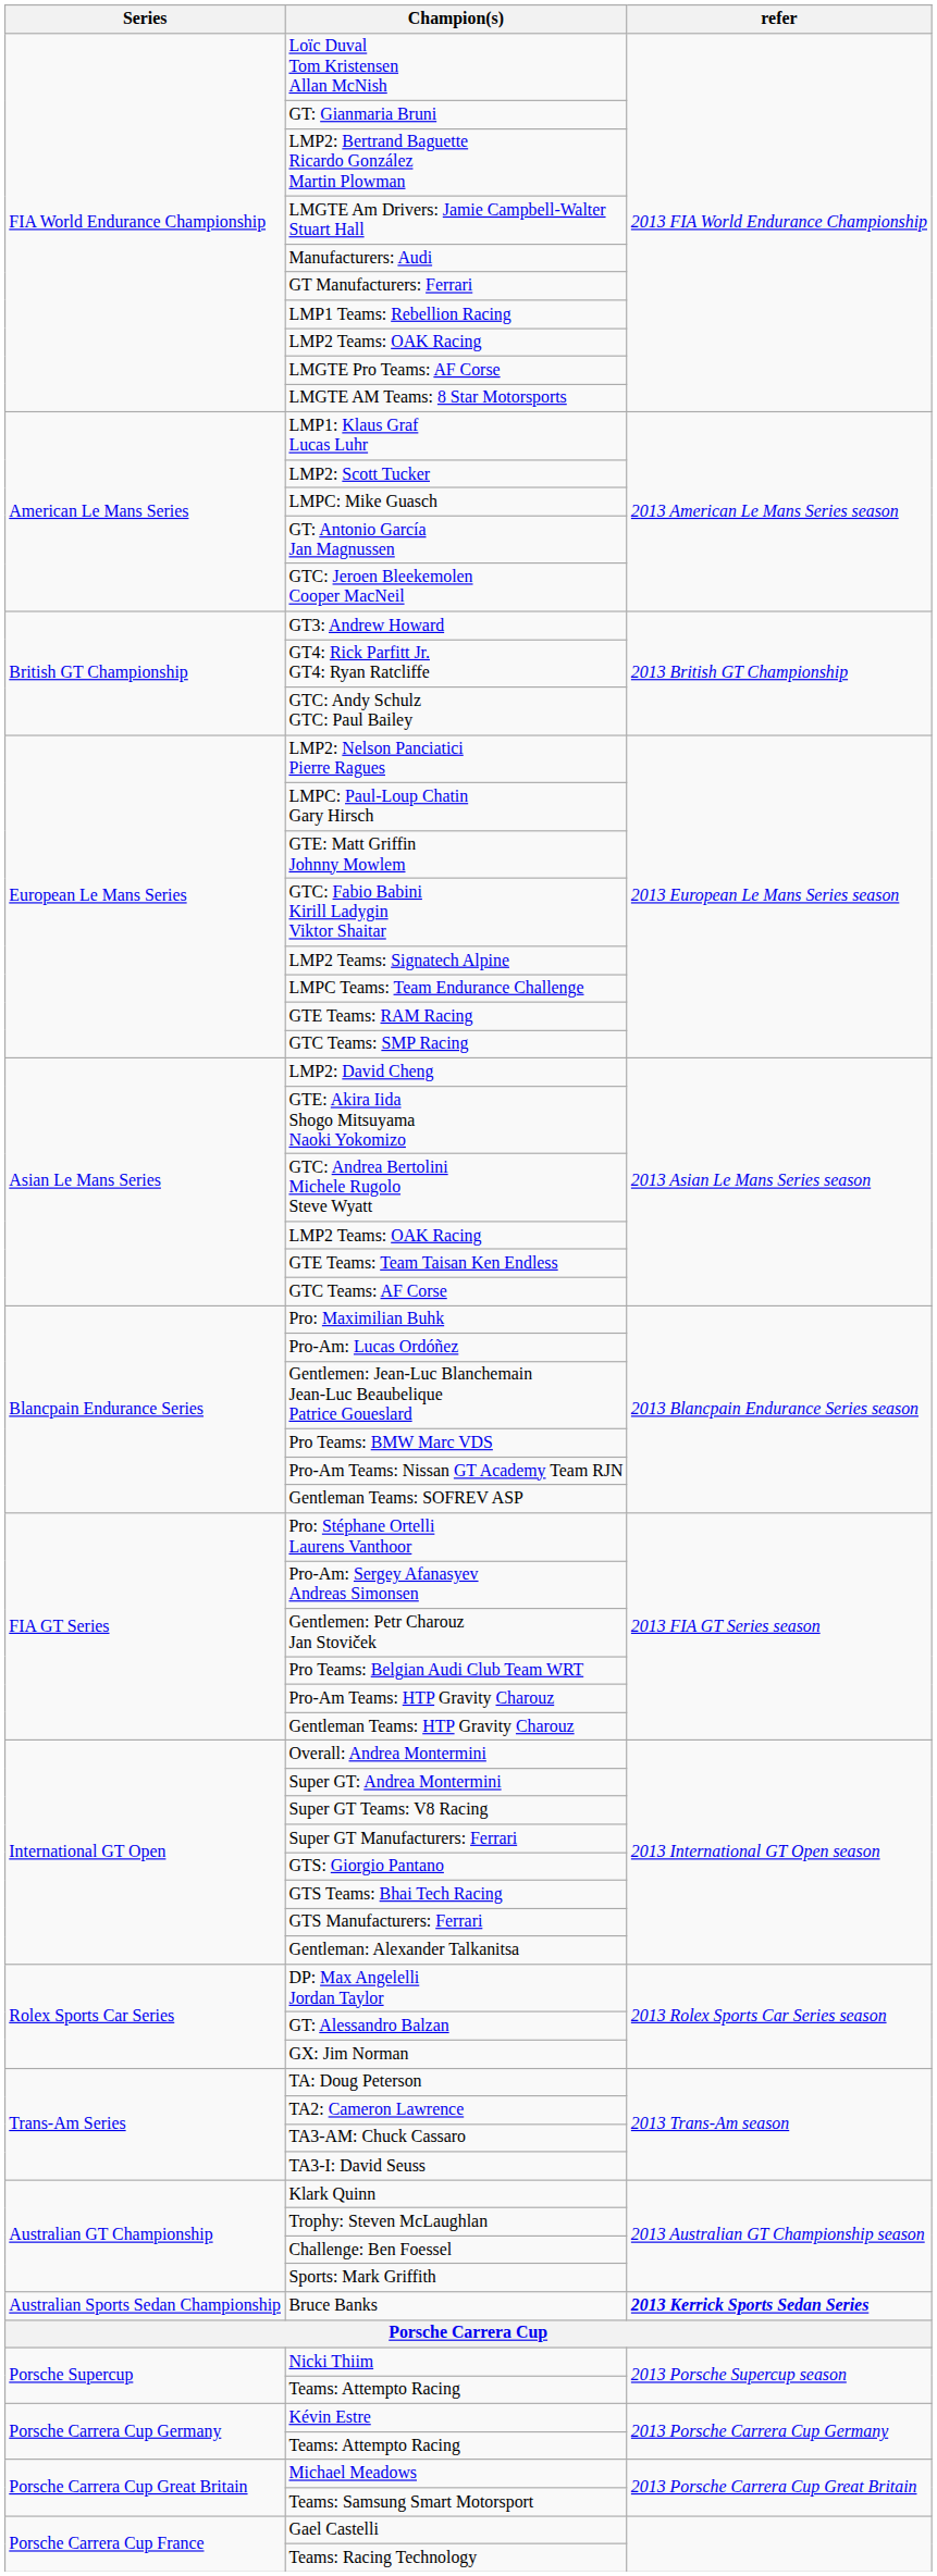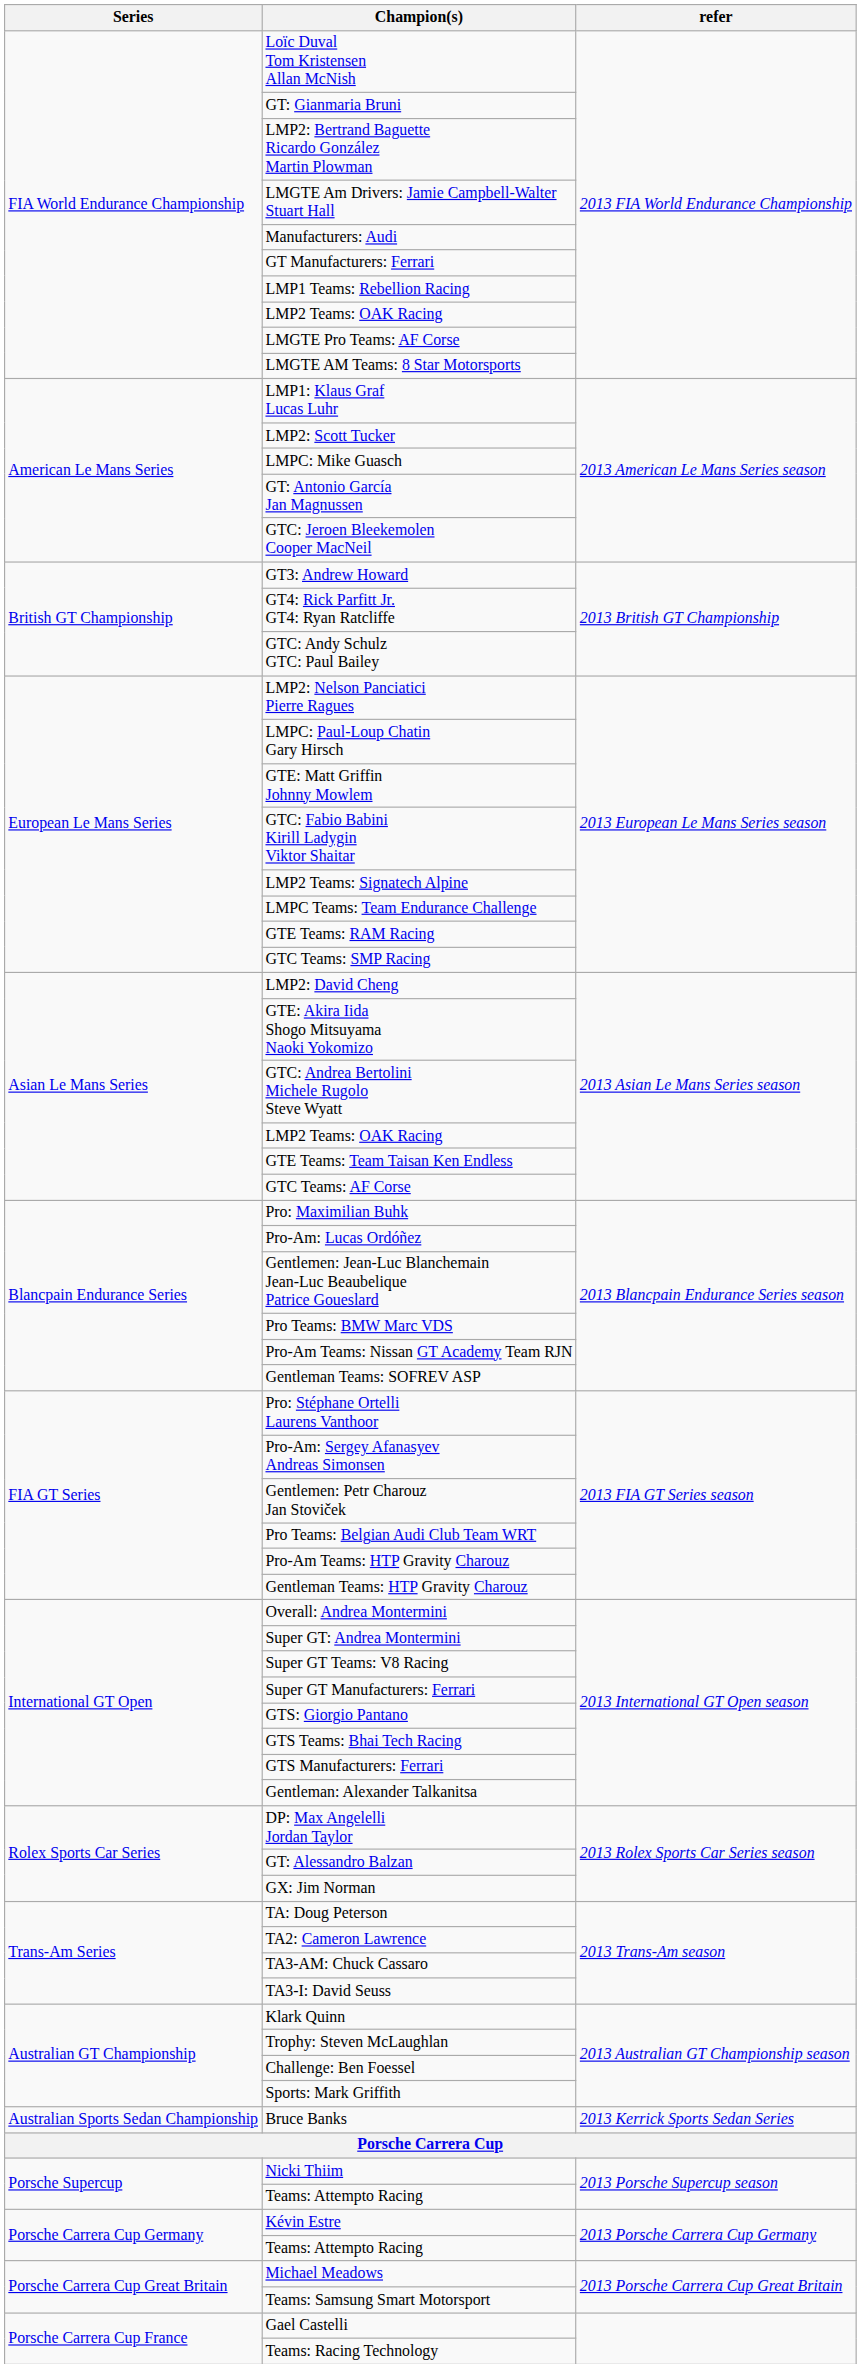Bruce Banks | refer: bold -> normal
